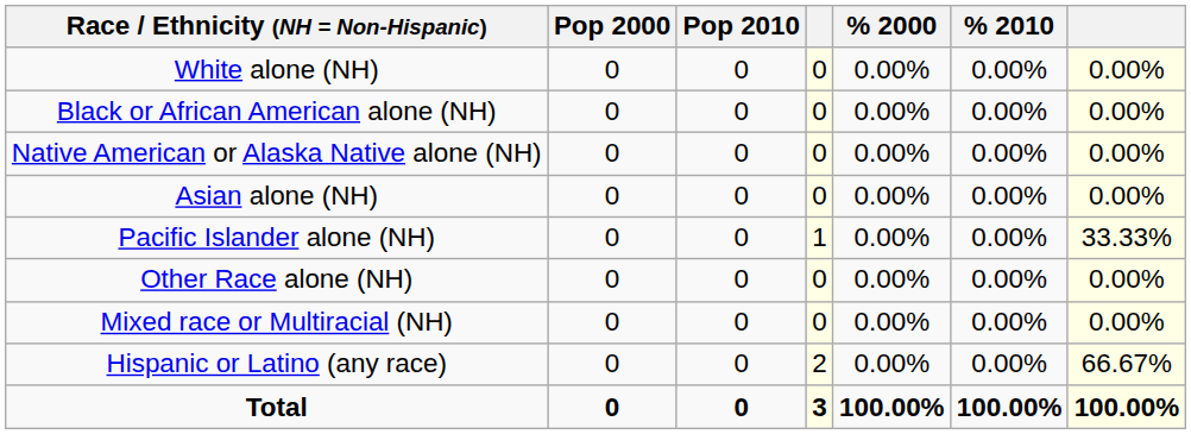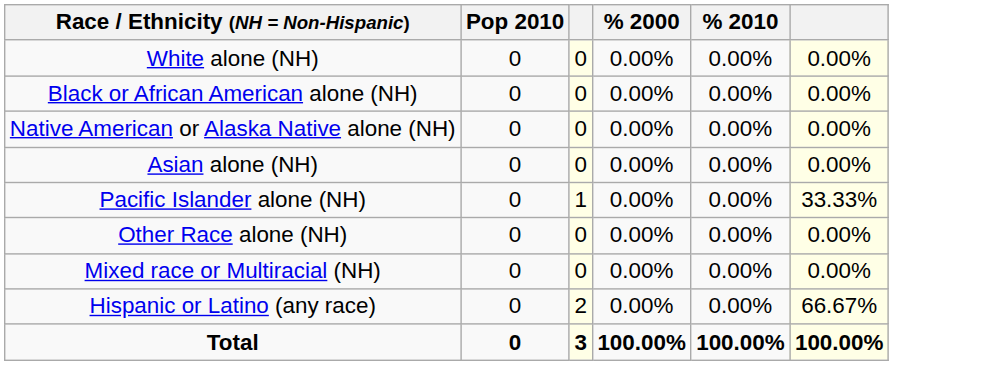- column: Pop 2000 | 0 | 0 | 0 | 0 | 0 | 0 | 0 | 0 | 0
